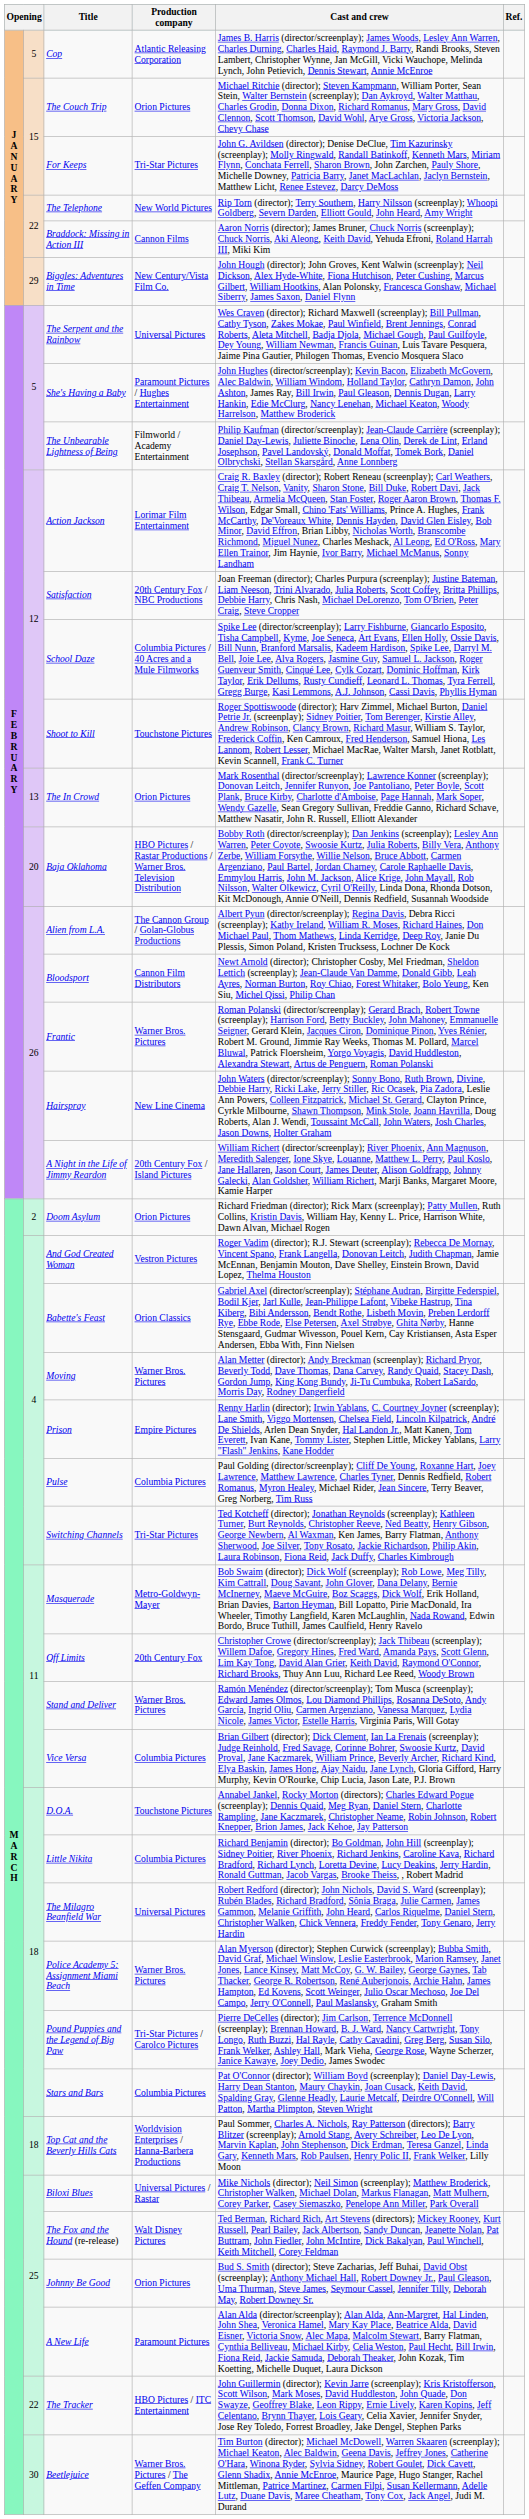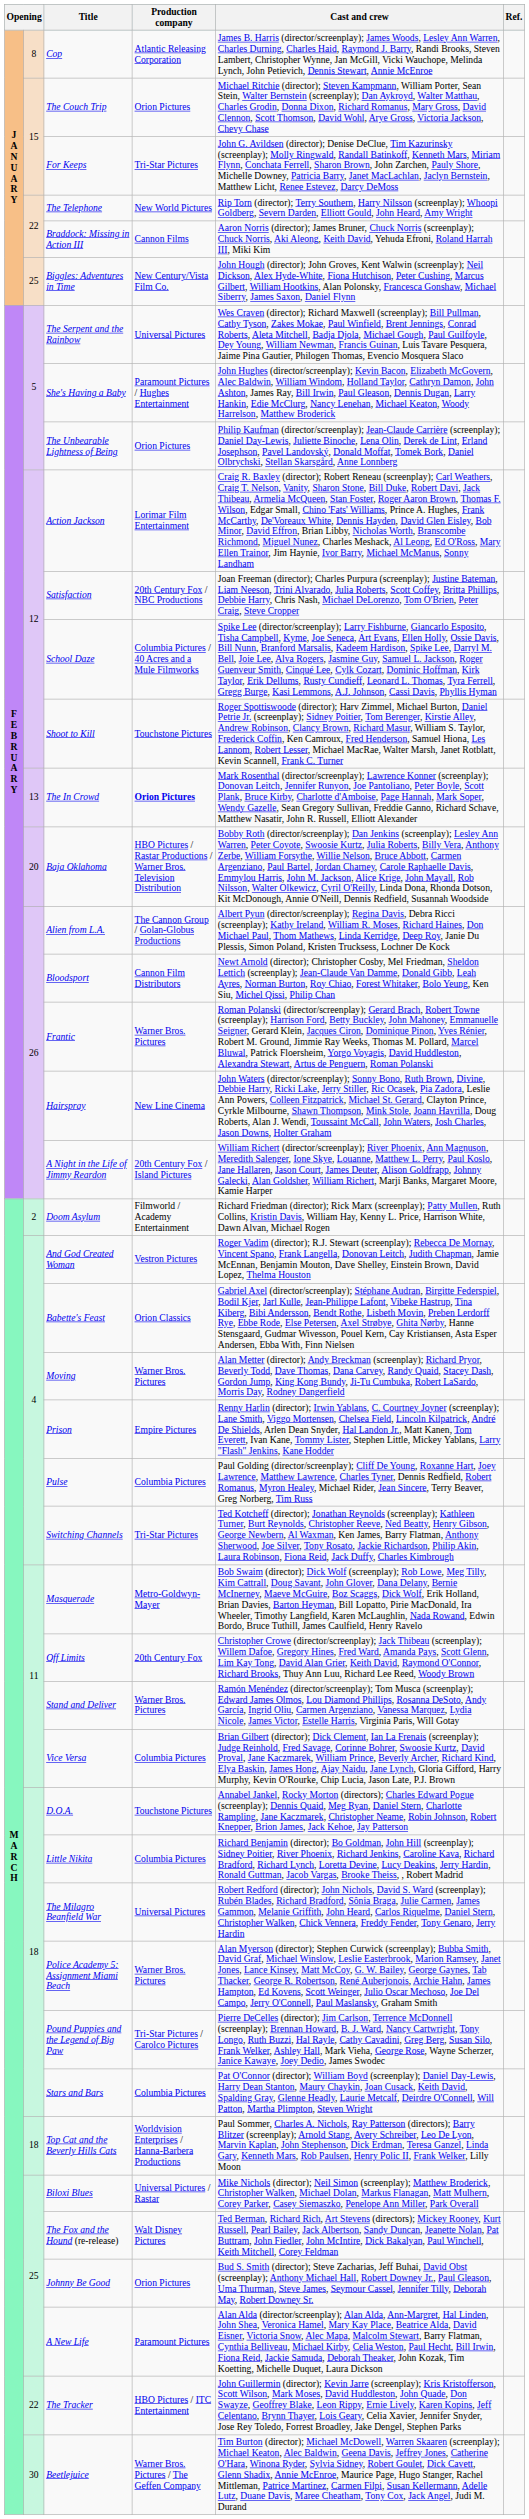Cop | column 2: 5 -> 8
Biggles: Adventures in Time | column 2: 29 -> 25
The Unbearable Lightness of Being | Production company: Filmworld / Academy Entertainment -> Orion Pictures
The In Crowd | Production company: normal -> bold
Doom Asylum | Production company: Orion Pictures -> Filmworld / Academy Entertainment
